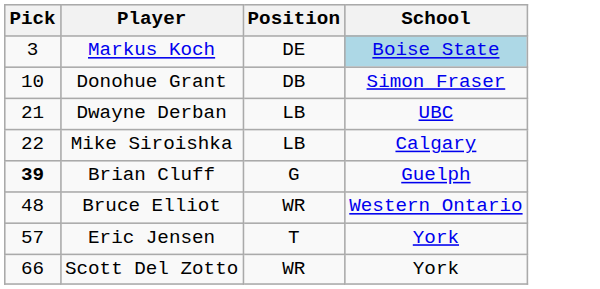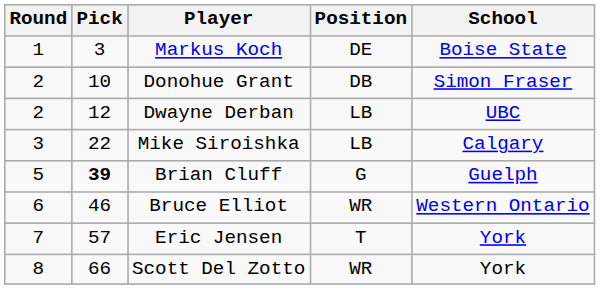+ column: Round | 1 | 2 | 2 | 3 | 5 | 6 | 7 | 8
Markus Koch | School: lightblue background -> no background
Dwayne Derban | Pick: 21 -> 12
Bruce Elliot | Pick: 48 -> 46
